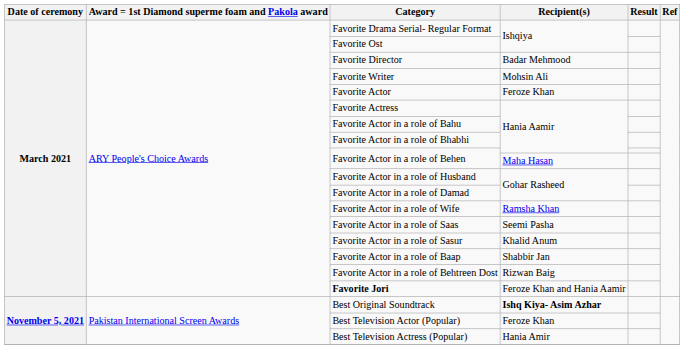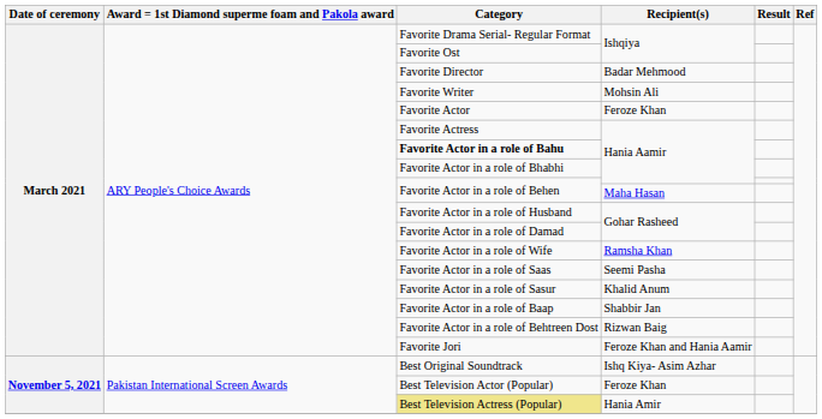Favorite Actor in a role of Bahu | Category: normal -> bold
Favorite Jori | Category: bold -> normal
Best Original Soundtrack | Recipient(s): bold -> normal
Best Television Actress (Popular) | Category: no background -> khaki background
